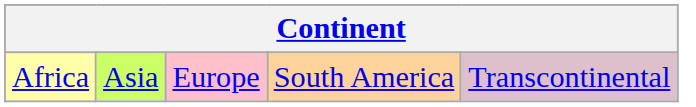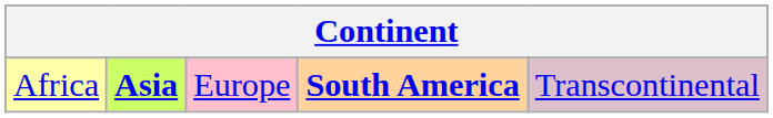Africa | column 2: normal -> bold
Africa | column 4: normal -> bold
